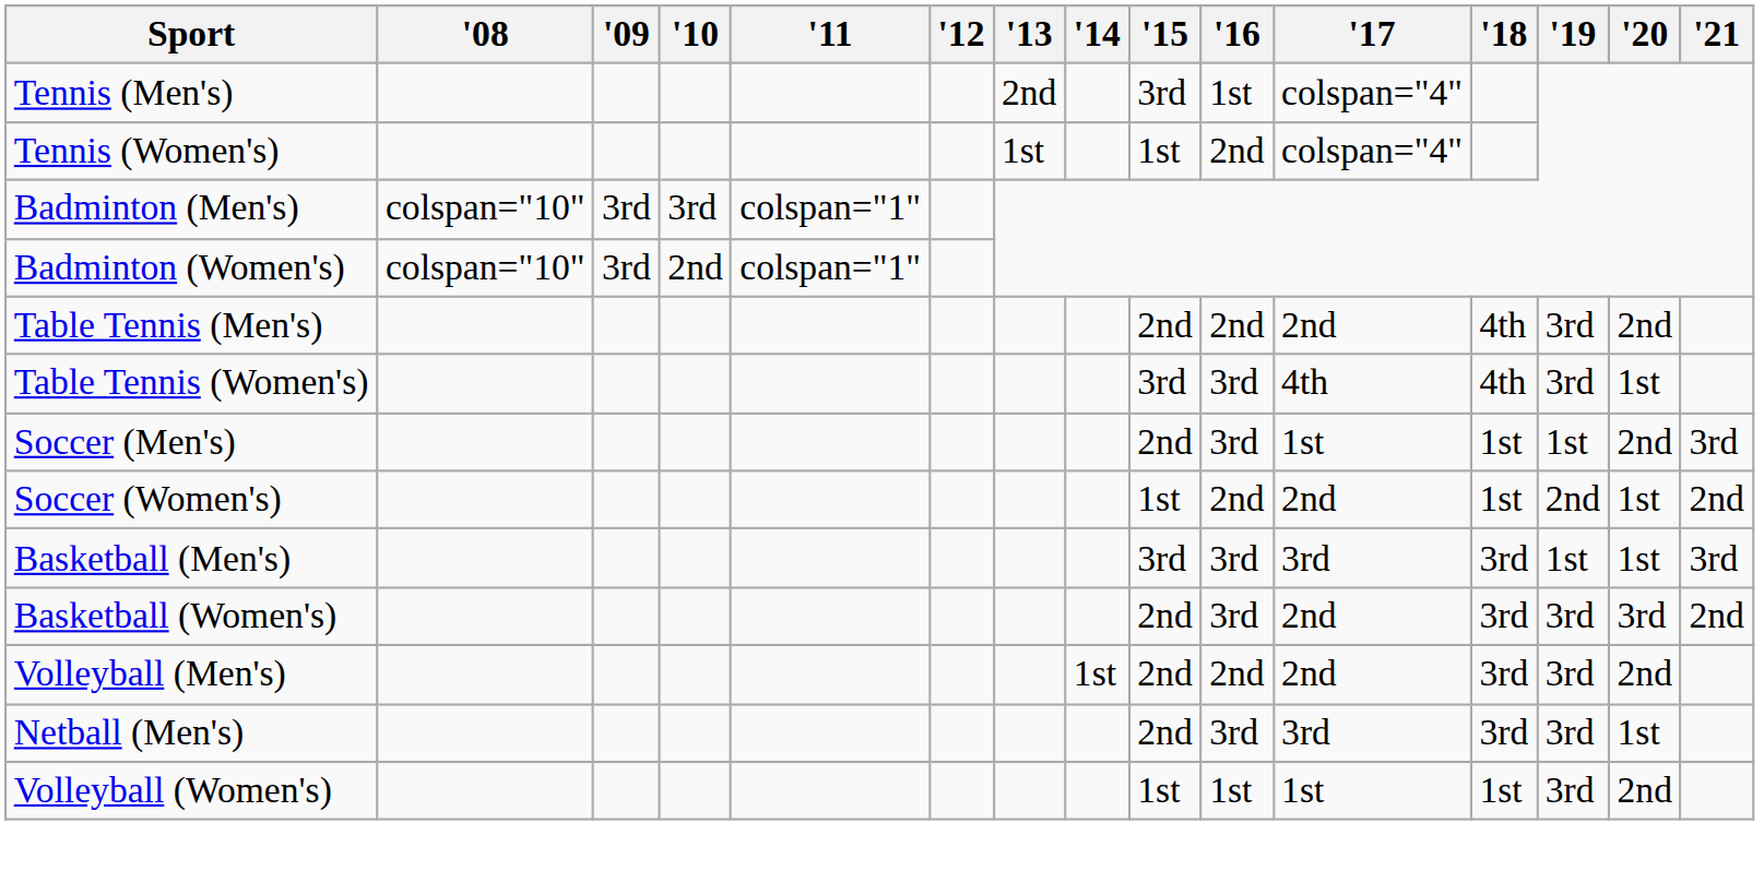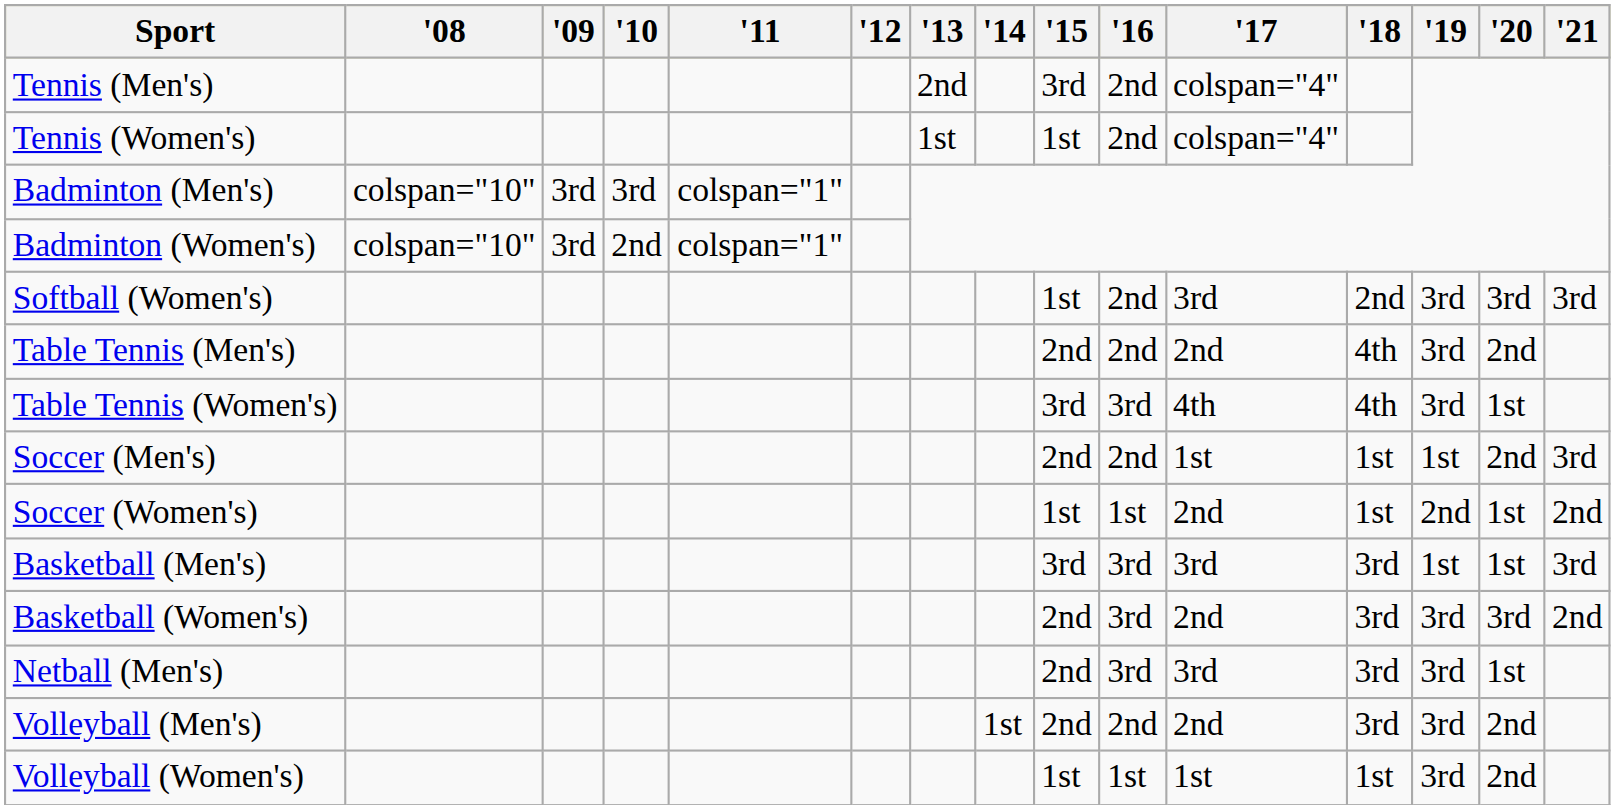Tennis (Men's) | '16: 1st -> 2nd
+ row: Softball (Women's) | 1st | 2nd | 3rd | 2nd | 3rd | 3rd | 3rd
Soccer (Men's) | '16: 3rd -> 2nd
Soccer (Women's) | '16: 2nd -> 1st
rows swapped: Netball (Men's) <-> Volleyball (Men's)
